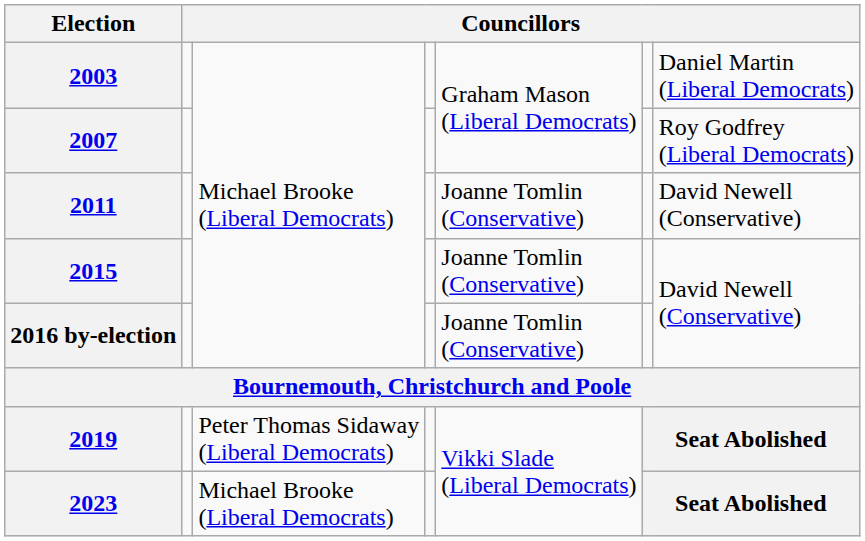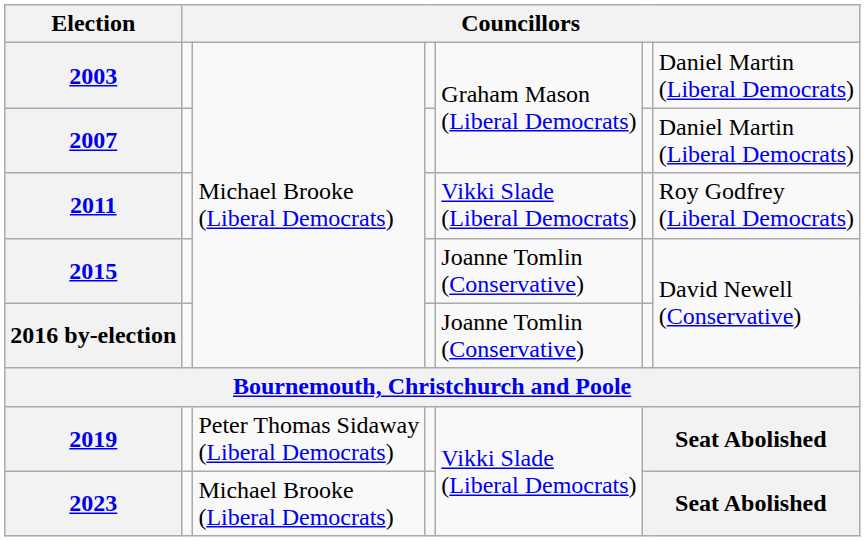2007 | column 7: Roy Godfrey (Liberal Democrats) -> Daniel Martin (Liberal Democrats)
2011 | column 5: Joanne Tomlin (Conservative) -> Vikki Slade (Liberal Democrats)
2011 | column 7: David Newell (Conservative) -> Roy Godfrey (Liberal Democrats)
